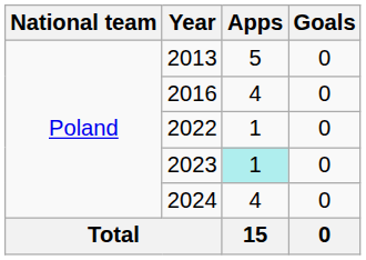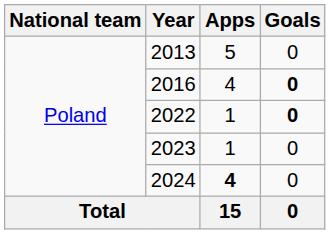2016 | Goals: normal -> bold
2022 | Goals: normal -> bold
2023 | Apps: paleturquoise background -> no background
2024 | Apps: normal -> bold
